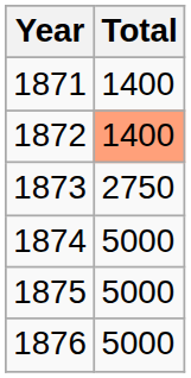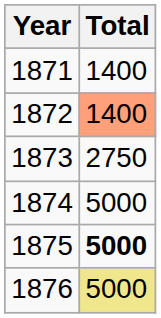1875 | Total: normal -> bold
1876 | Total: no background -> khaki background
